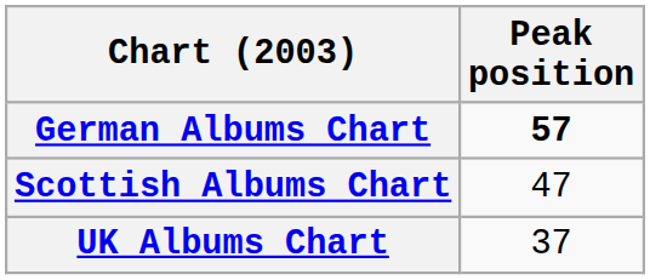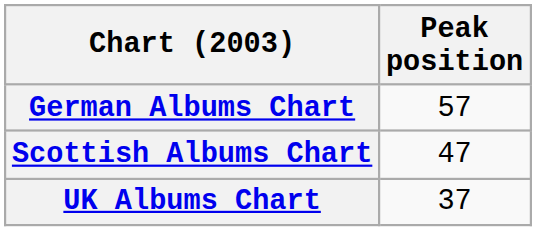German Albums Chart | Peak position: bold -> normal
